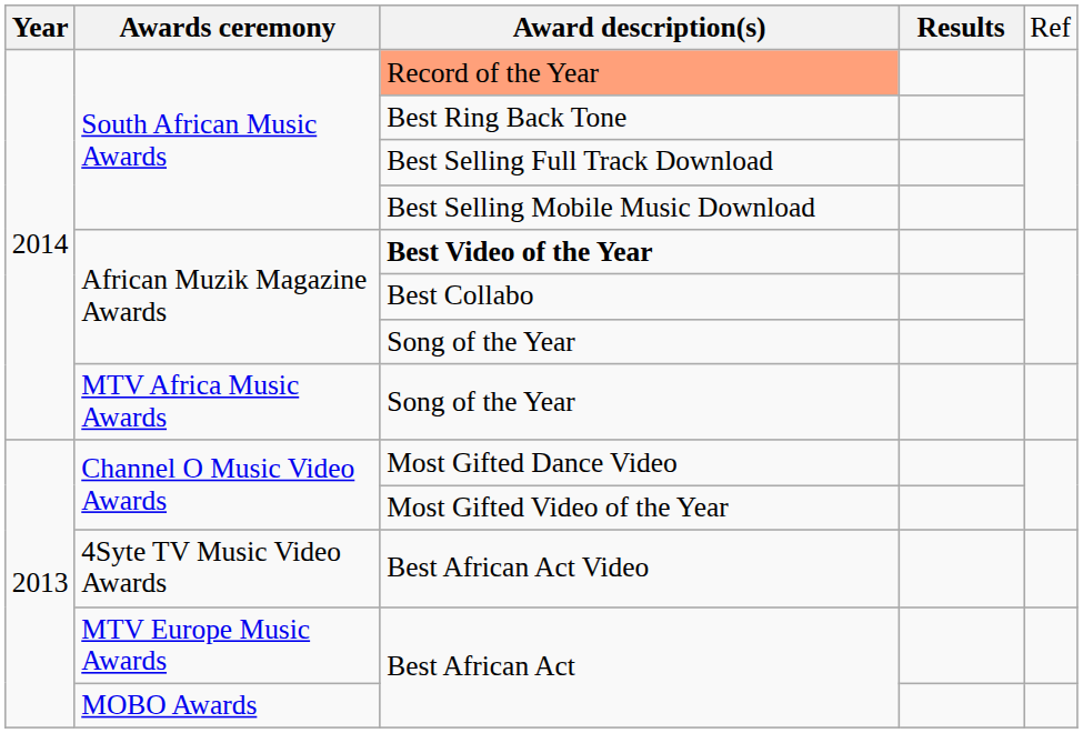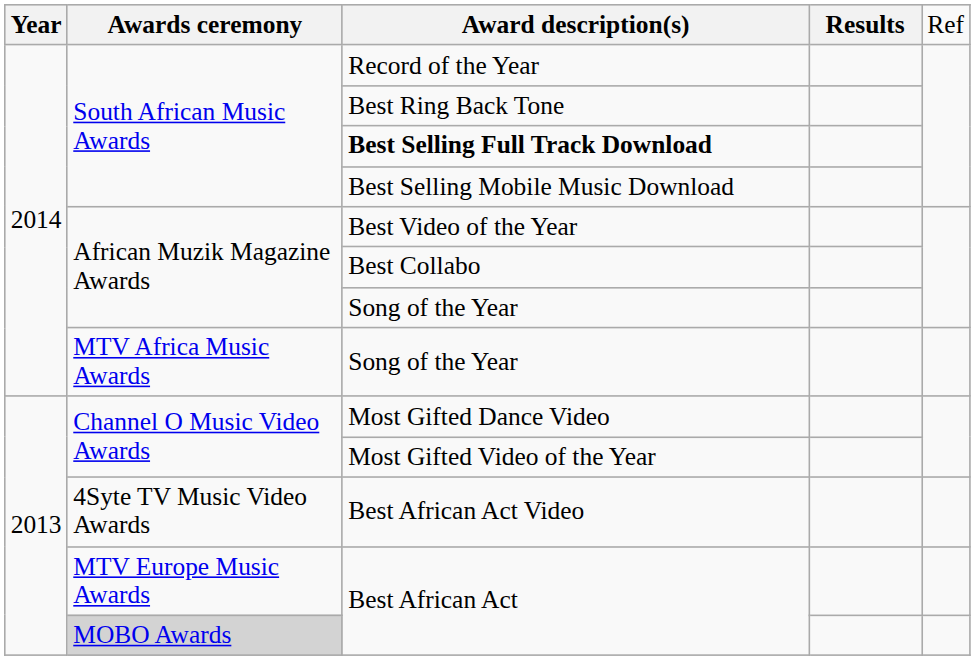Record of the Year | column 3: lightsalmon background -> no background
Best Selling Full Track Download | column 3: normal -> bold
Best Video of the Year | column 3: bold -> normal
MOBO Awards / Best African Act | column 2: no background -> lightgrey background
